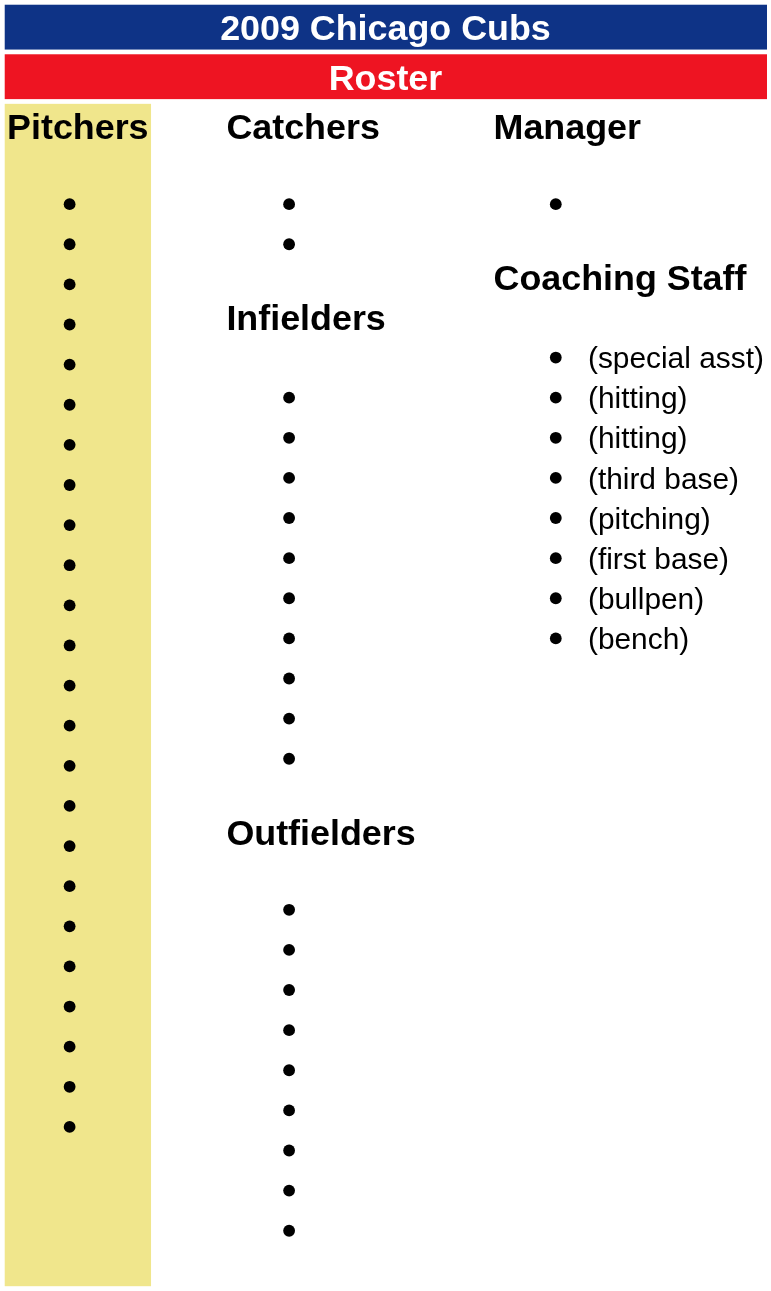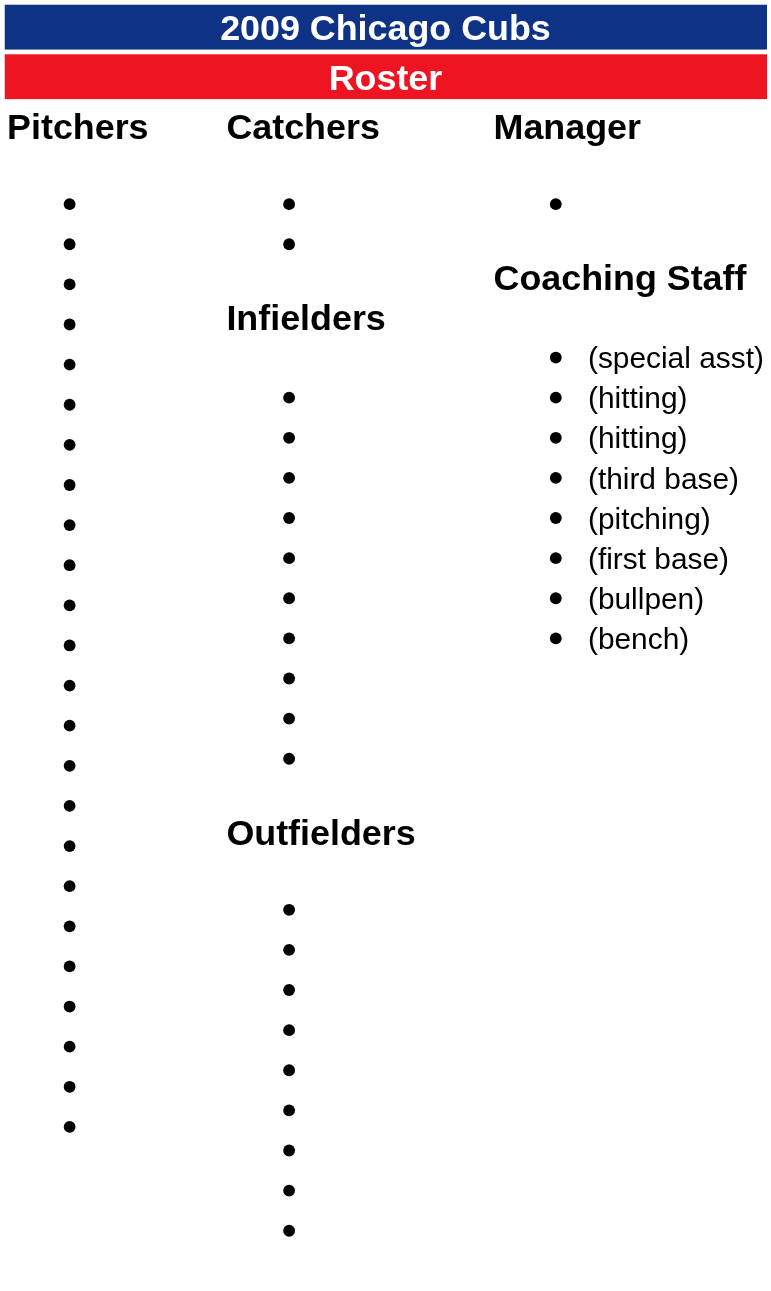Pitchers | column 1: khaki background -> no background
